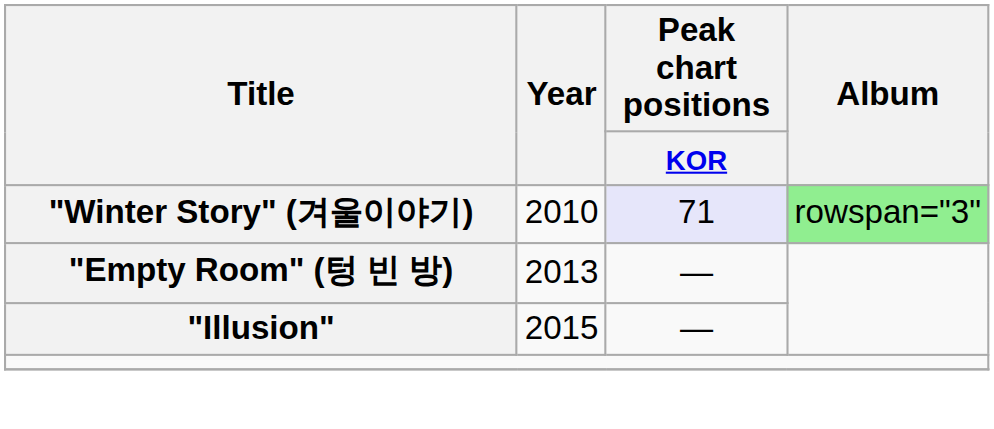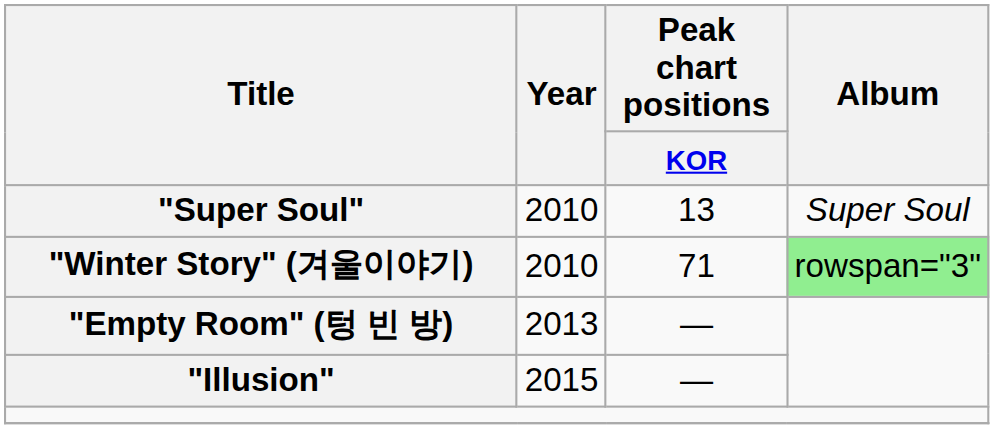+ row: "Super Soul" | 2010 | 13 | Super Soul
"Winter Story" (겨울이야기) | Peak chart positions / KOR: lavender background -> no background
